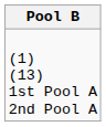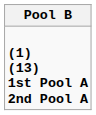row 2 | column 1: normal -> bold
